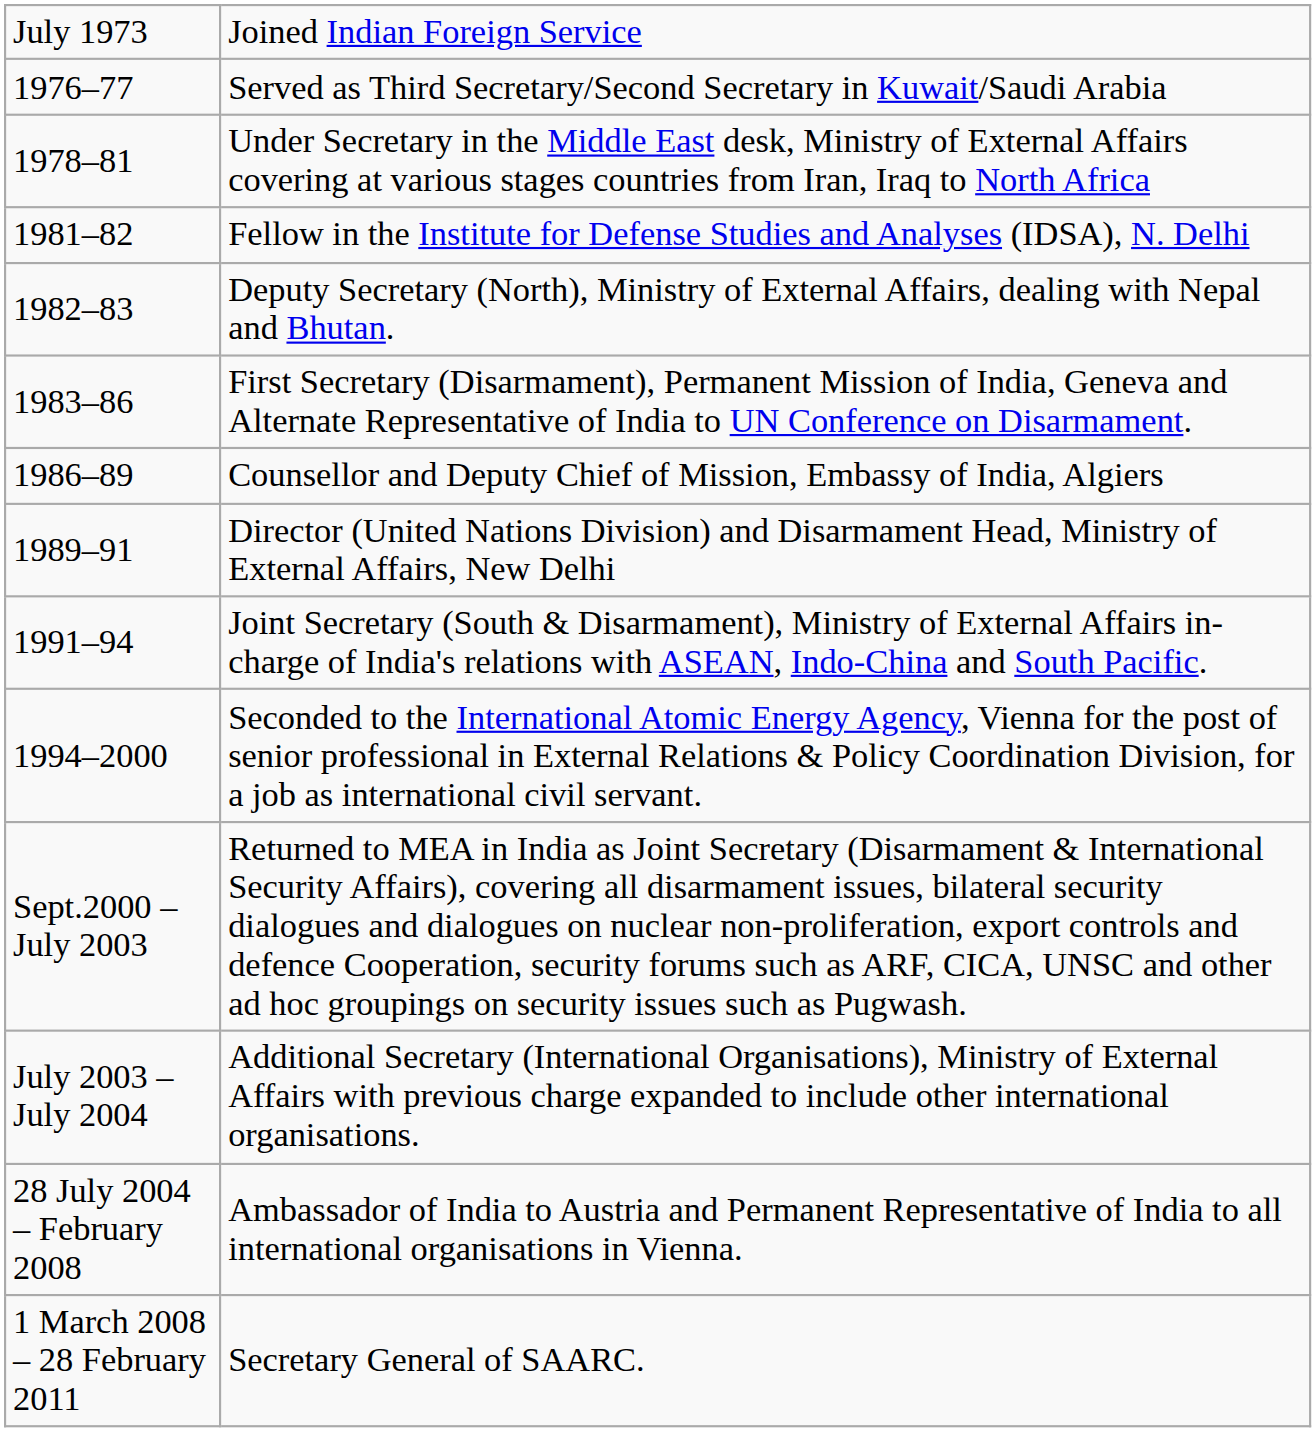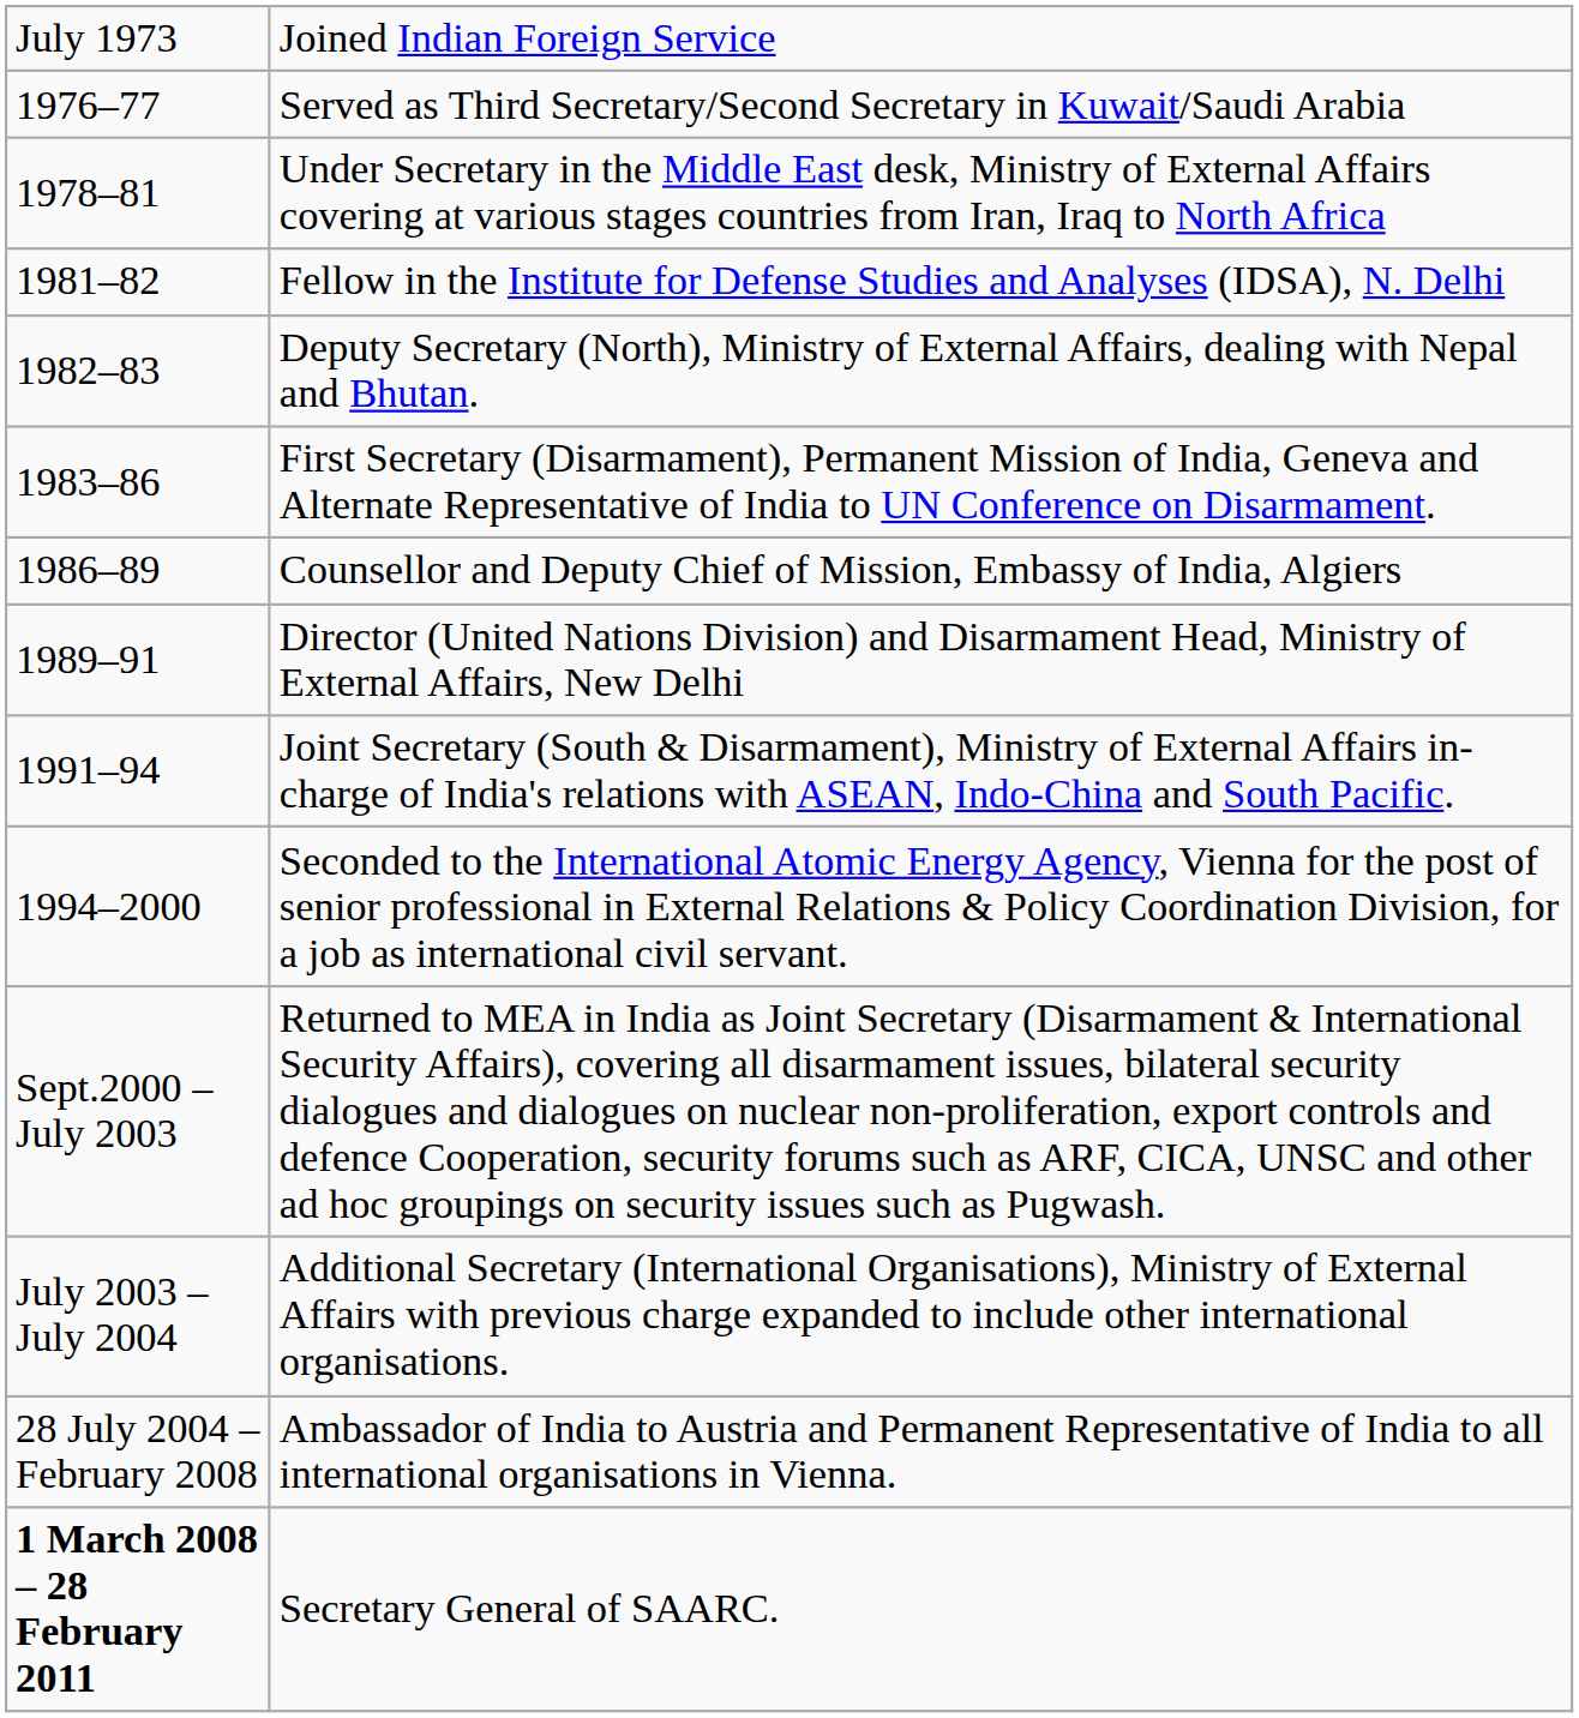Secretary General of SAARC. | column 1: normal -> bold
